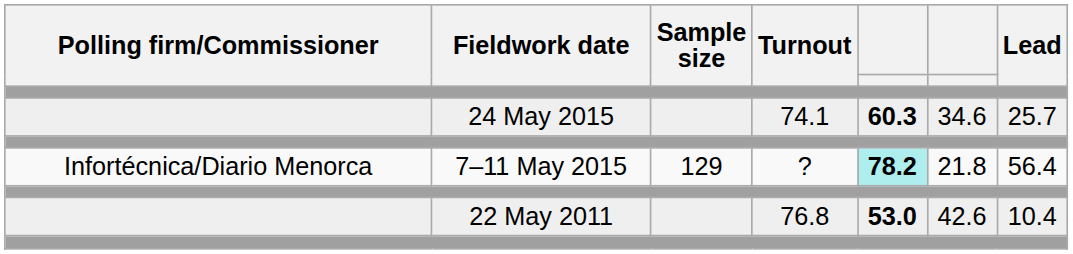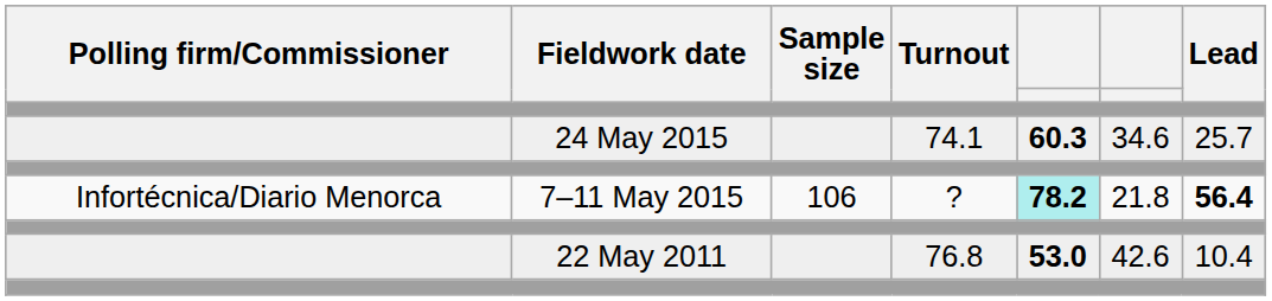7–11 May 2015 | Sample size: 129 -> 106
7–11 May 2015 | Lead: normal -> bold
